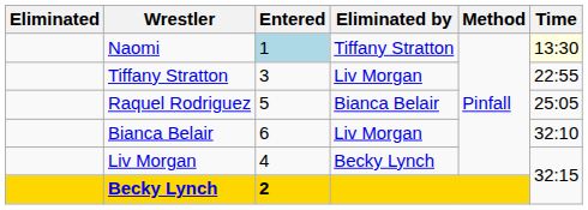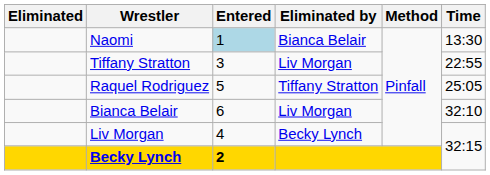Naomi | Eliminated by: Tiffany Stratton -> Bianca Belair
Naomi | Time: lightyellow background -> no background
Raquel Rodriguez | Eliminated by: Bianca Belair -> Tiffany Stratton
